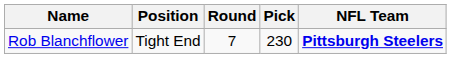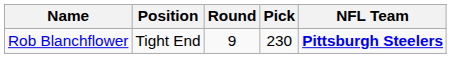Rob Blanchflower | Round: 7 -> 9
